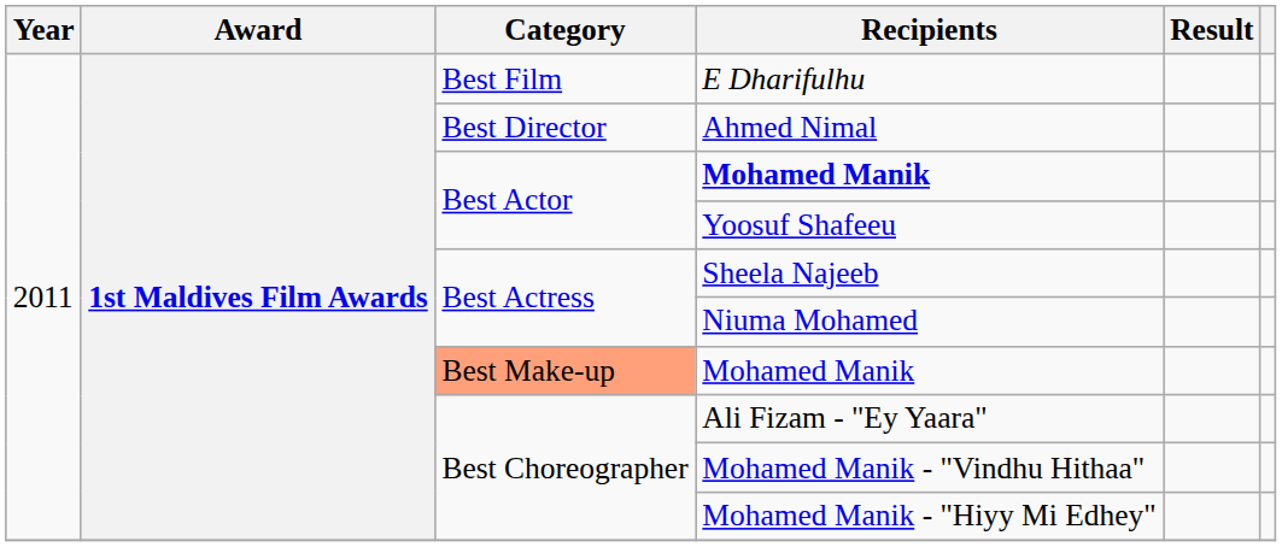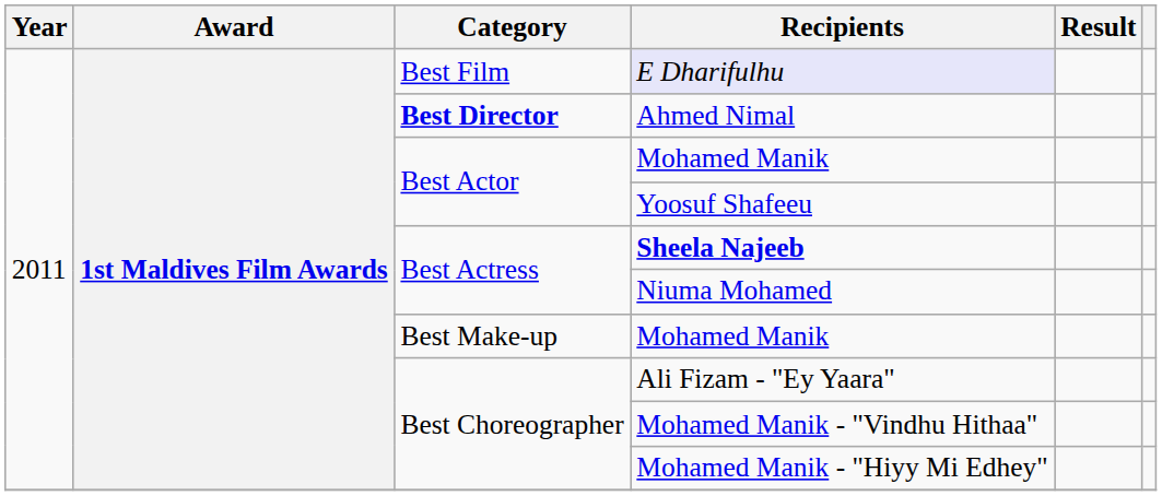E Dharifulhu | Recipients: no background -> lavender background
Ahmed Nimal | Category: normal -> bold
Best Actor / Mohamed Manik | Recipients: bold -> normal
Sheela Najeeb | Recipients: normal -> bold
Best Make-up / Mohamed Manik | Category: lightsalmon background -> no background
